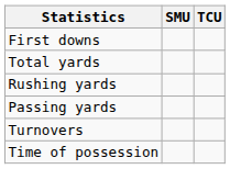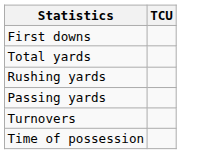- column: SMU
